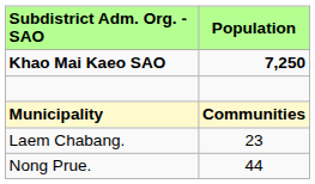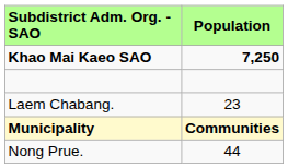rows swapped: Municipality <-> Laem Chabang.
